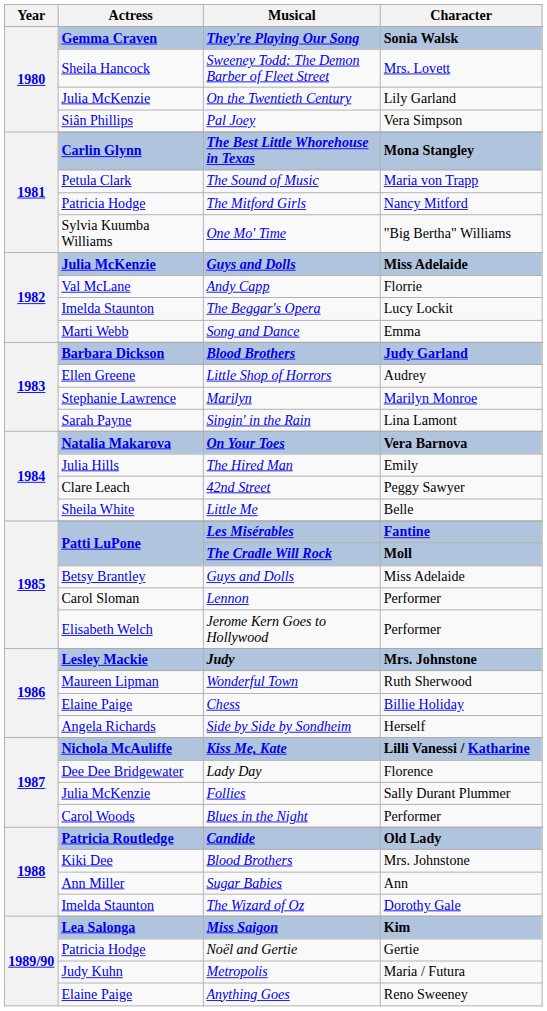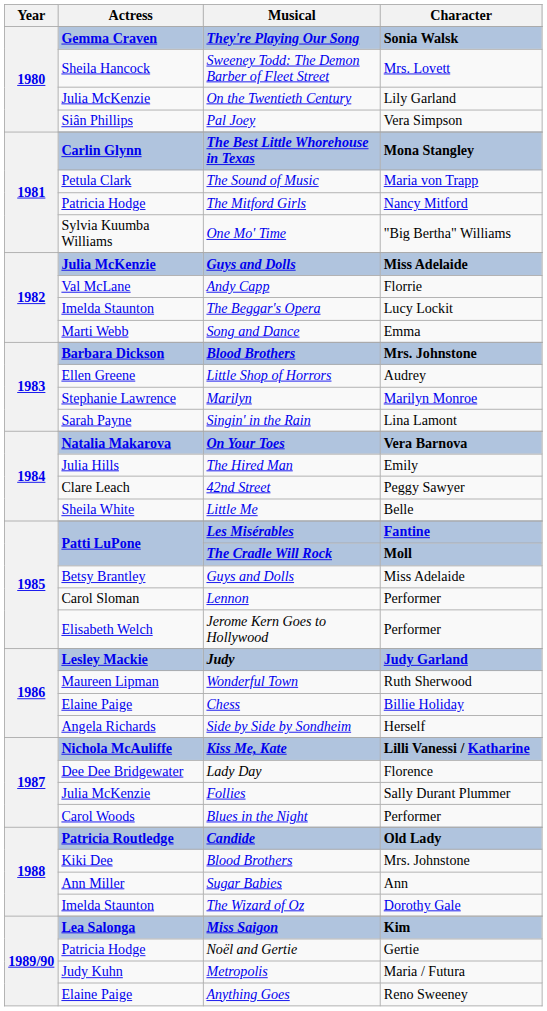Barbara Dickson / Blood Brothers | Character: Judy Garland -> Mrs. Johnstone
Judy | Character: Mrs. Johnstone -> Judy Garland
